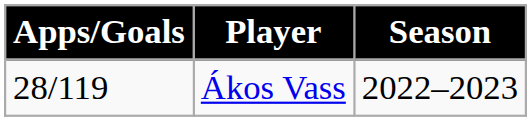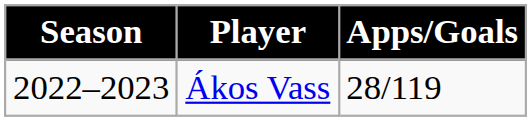columns swapped: Season <-> Apps/Goals
